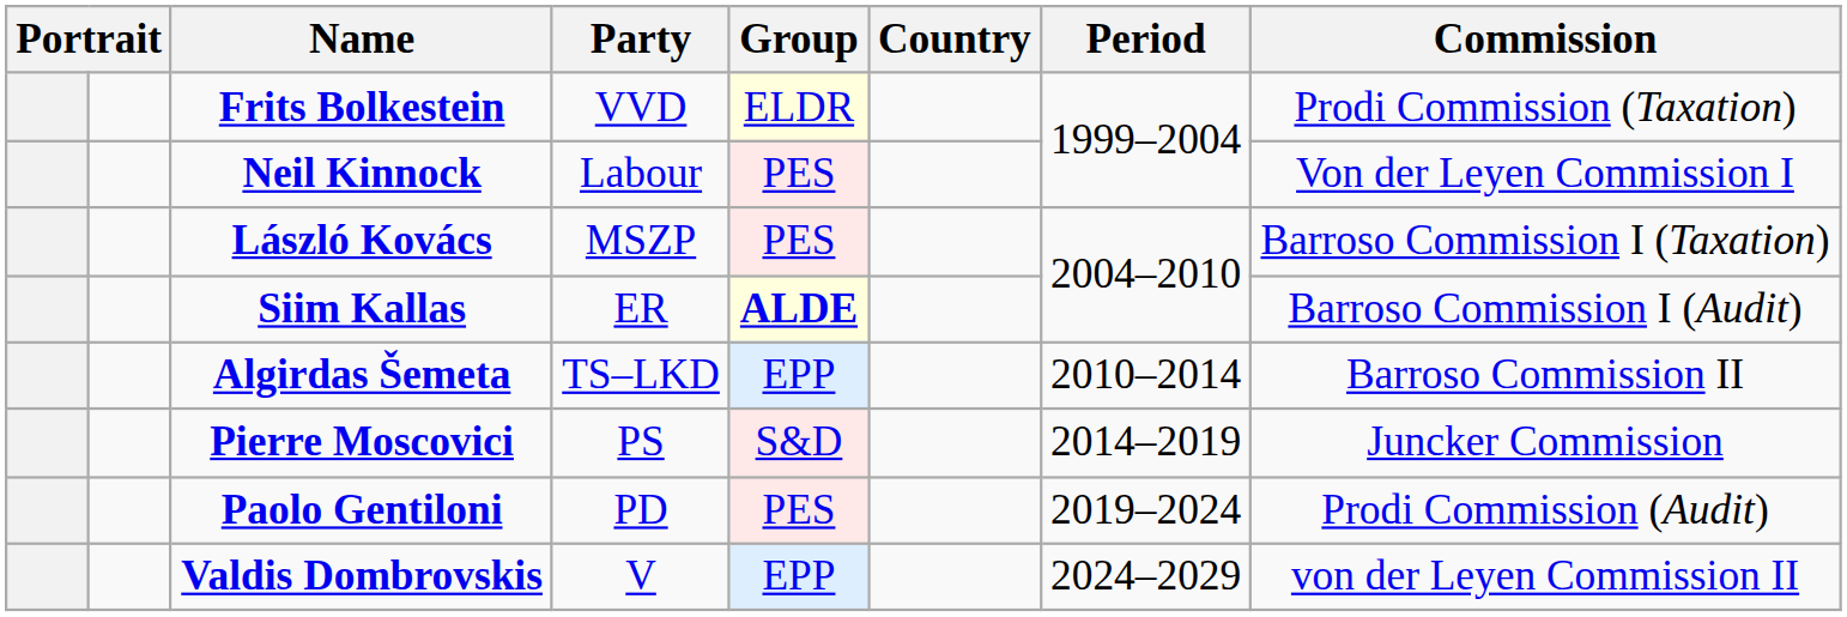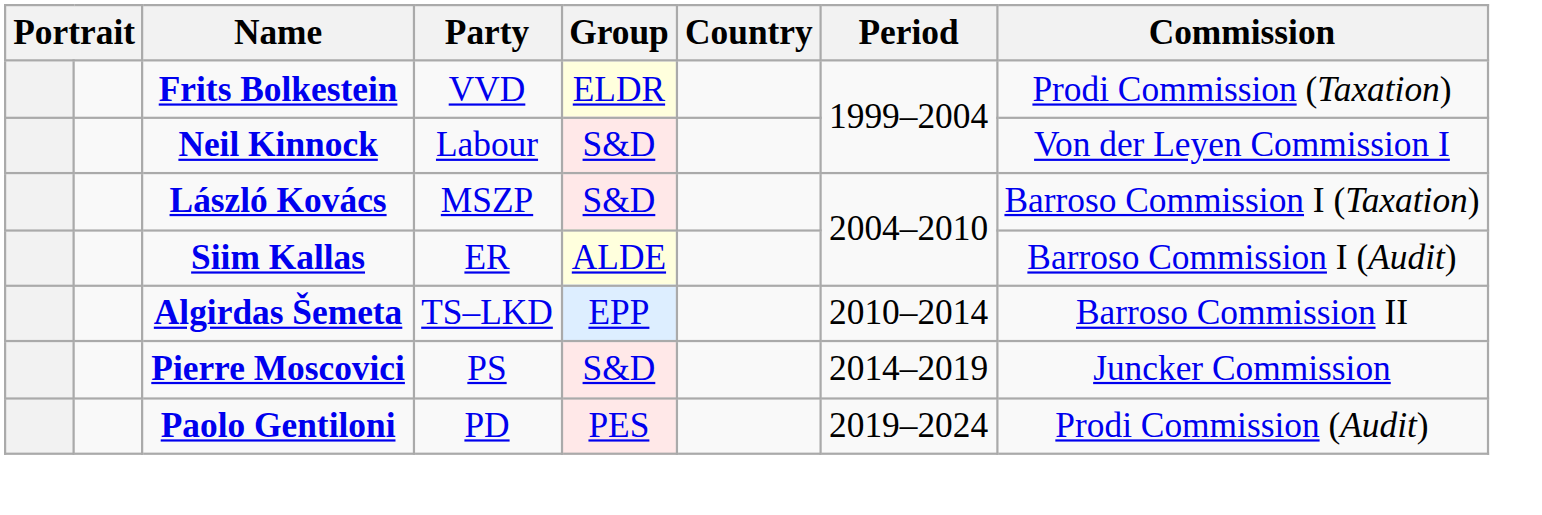Neil Kinnock | Group: PES -> S&D
László Kovács | Group: PES -> S&D
Siim Kallas | Group: bold -> normal
- row: Valdis Dombrovskis | V | EPP | 2024–2029 | von der Leyen Commission II
